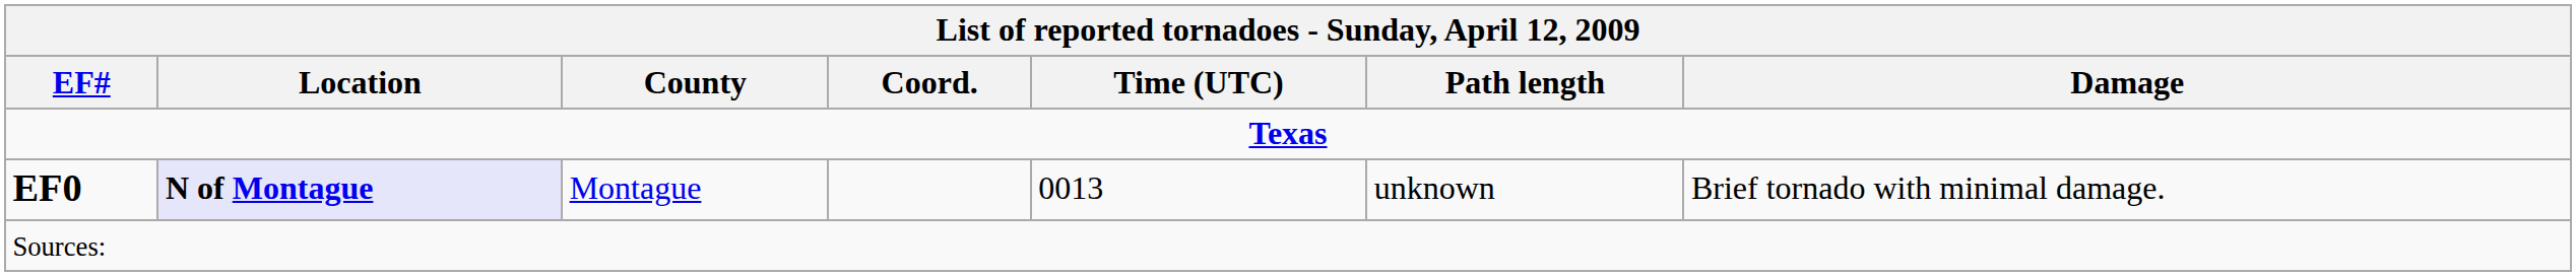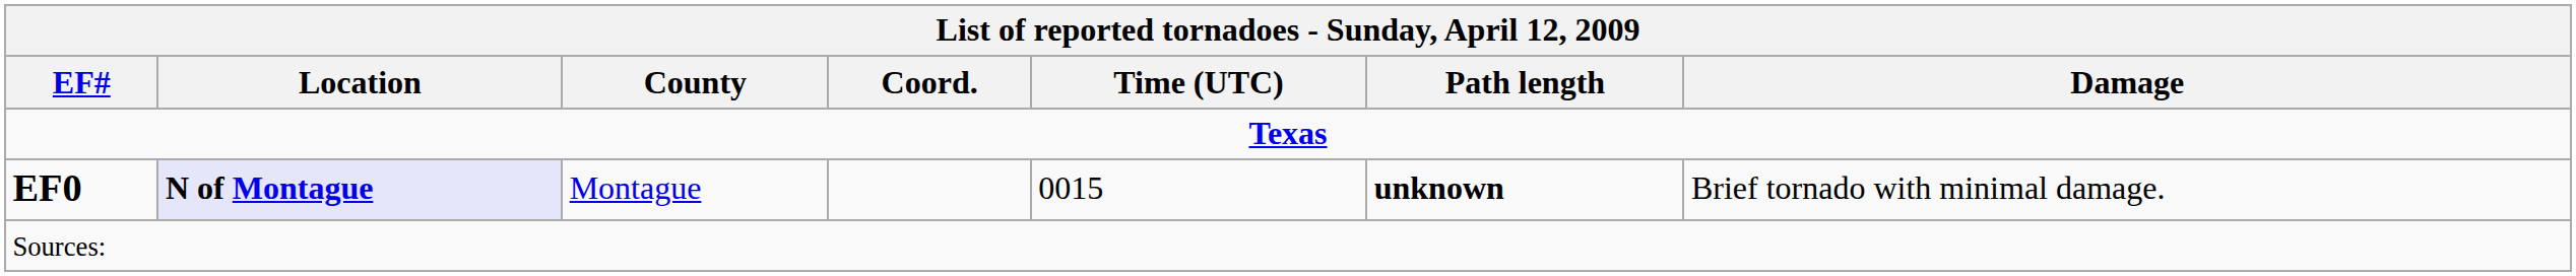EF0 | Time (UTC): 0013 -> 0015
EF0 | Path length: normal -> bold
